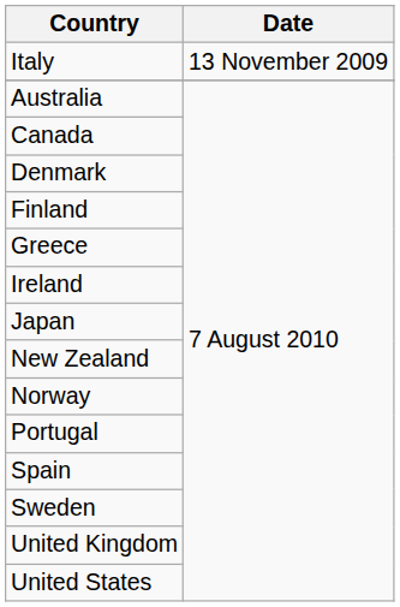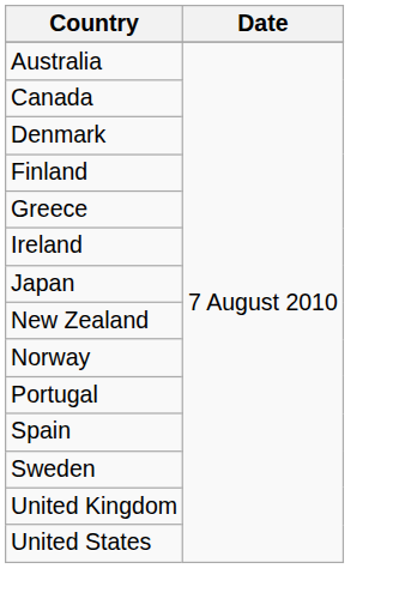- row: Italy | 13 November 2009
